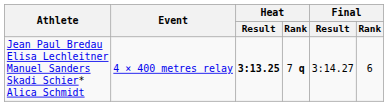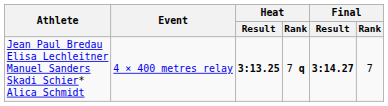row 3 | Final / Result: normal -> bold
row 3 | Final / Rank: 6 -> 7
